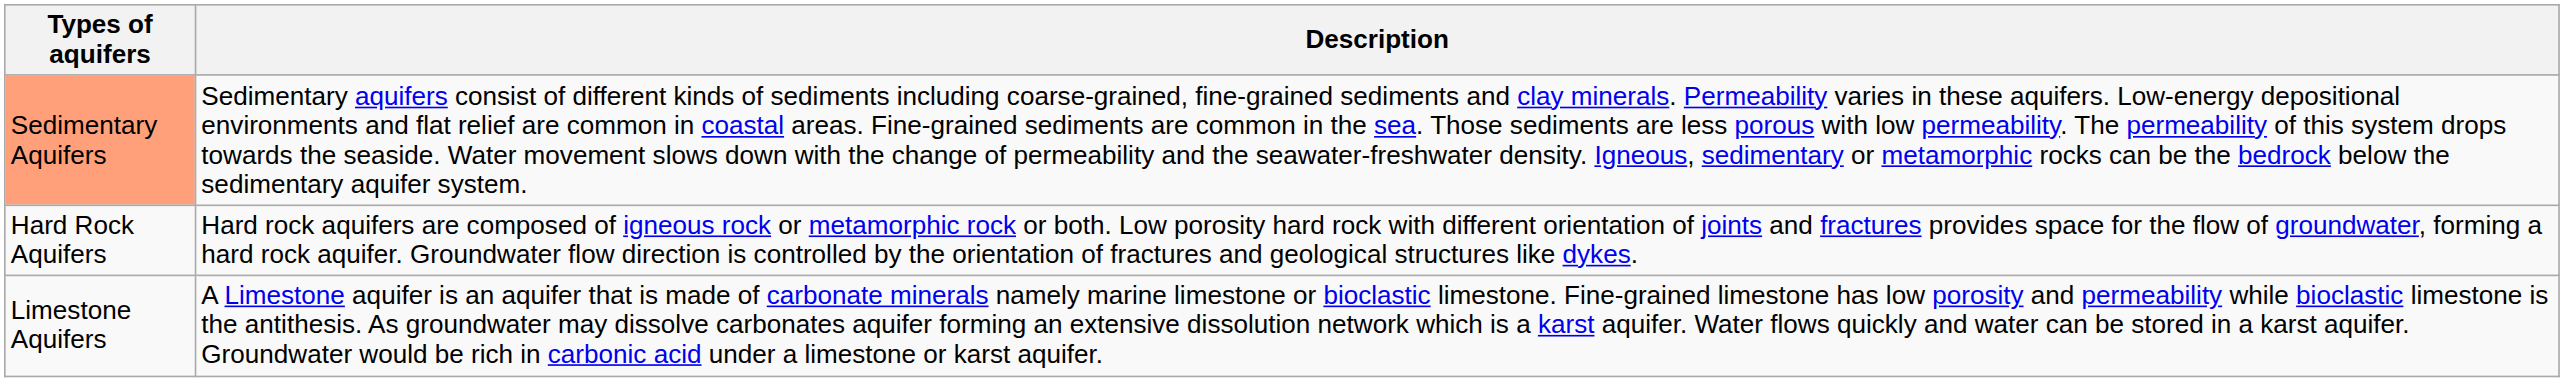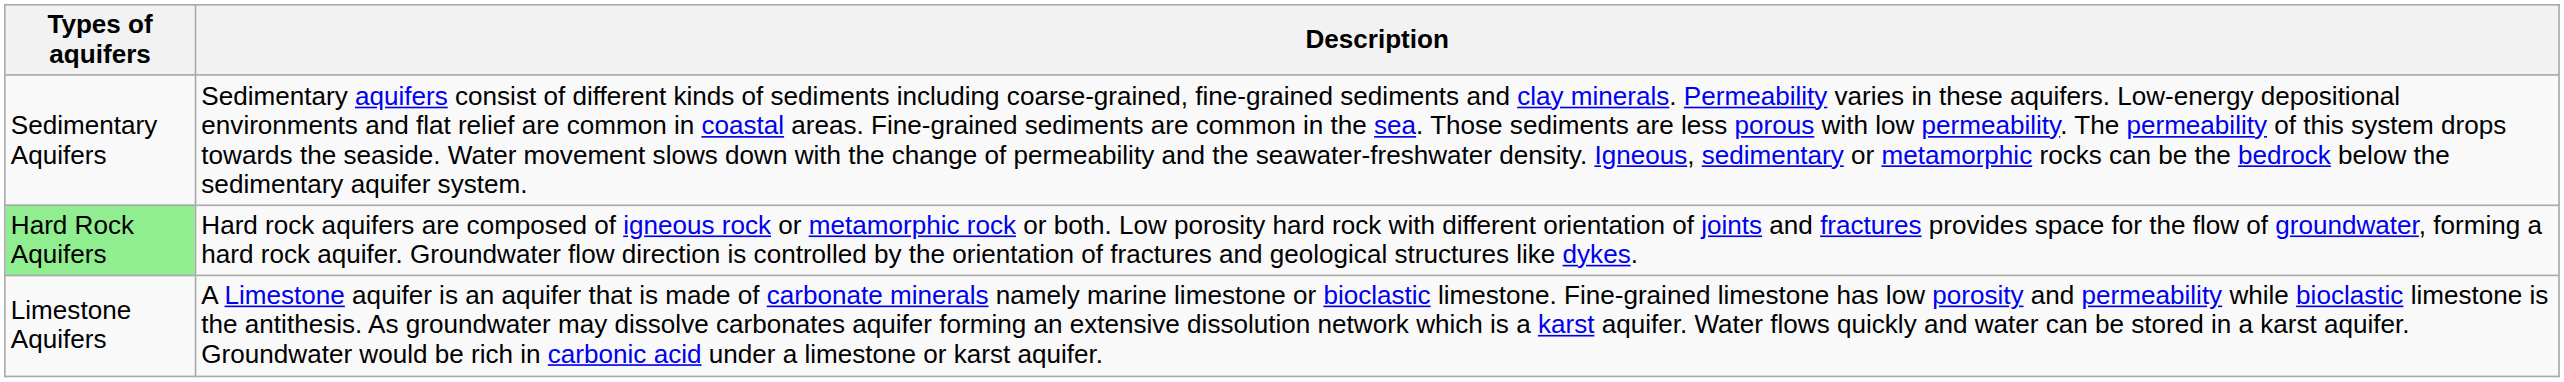Sedimentary Aquifers | Types of aquifers: lightsalmon background -> no background
Hard Rock Aquifers | Types of aquifers: no background -> lightgreen background
